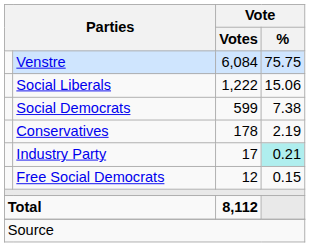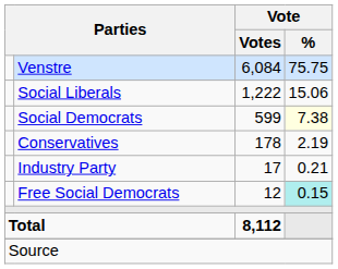Social Democrats | Vote / %: no background -> lightyellow background
Industry Party | Vote / %: paleturquoise background -> no background
Free Social Democrats | Vote / %: no background -> paleturquoise background
